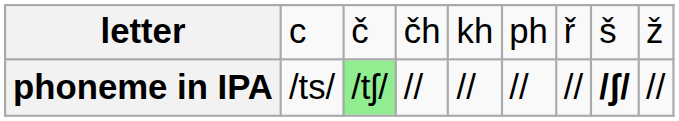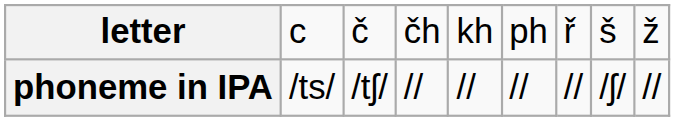phoneme in IPA | column 3: lightgreen background -> no background
phoneme in IPA | column 8: bold -> normal
